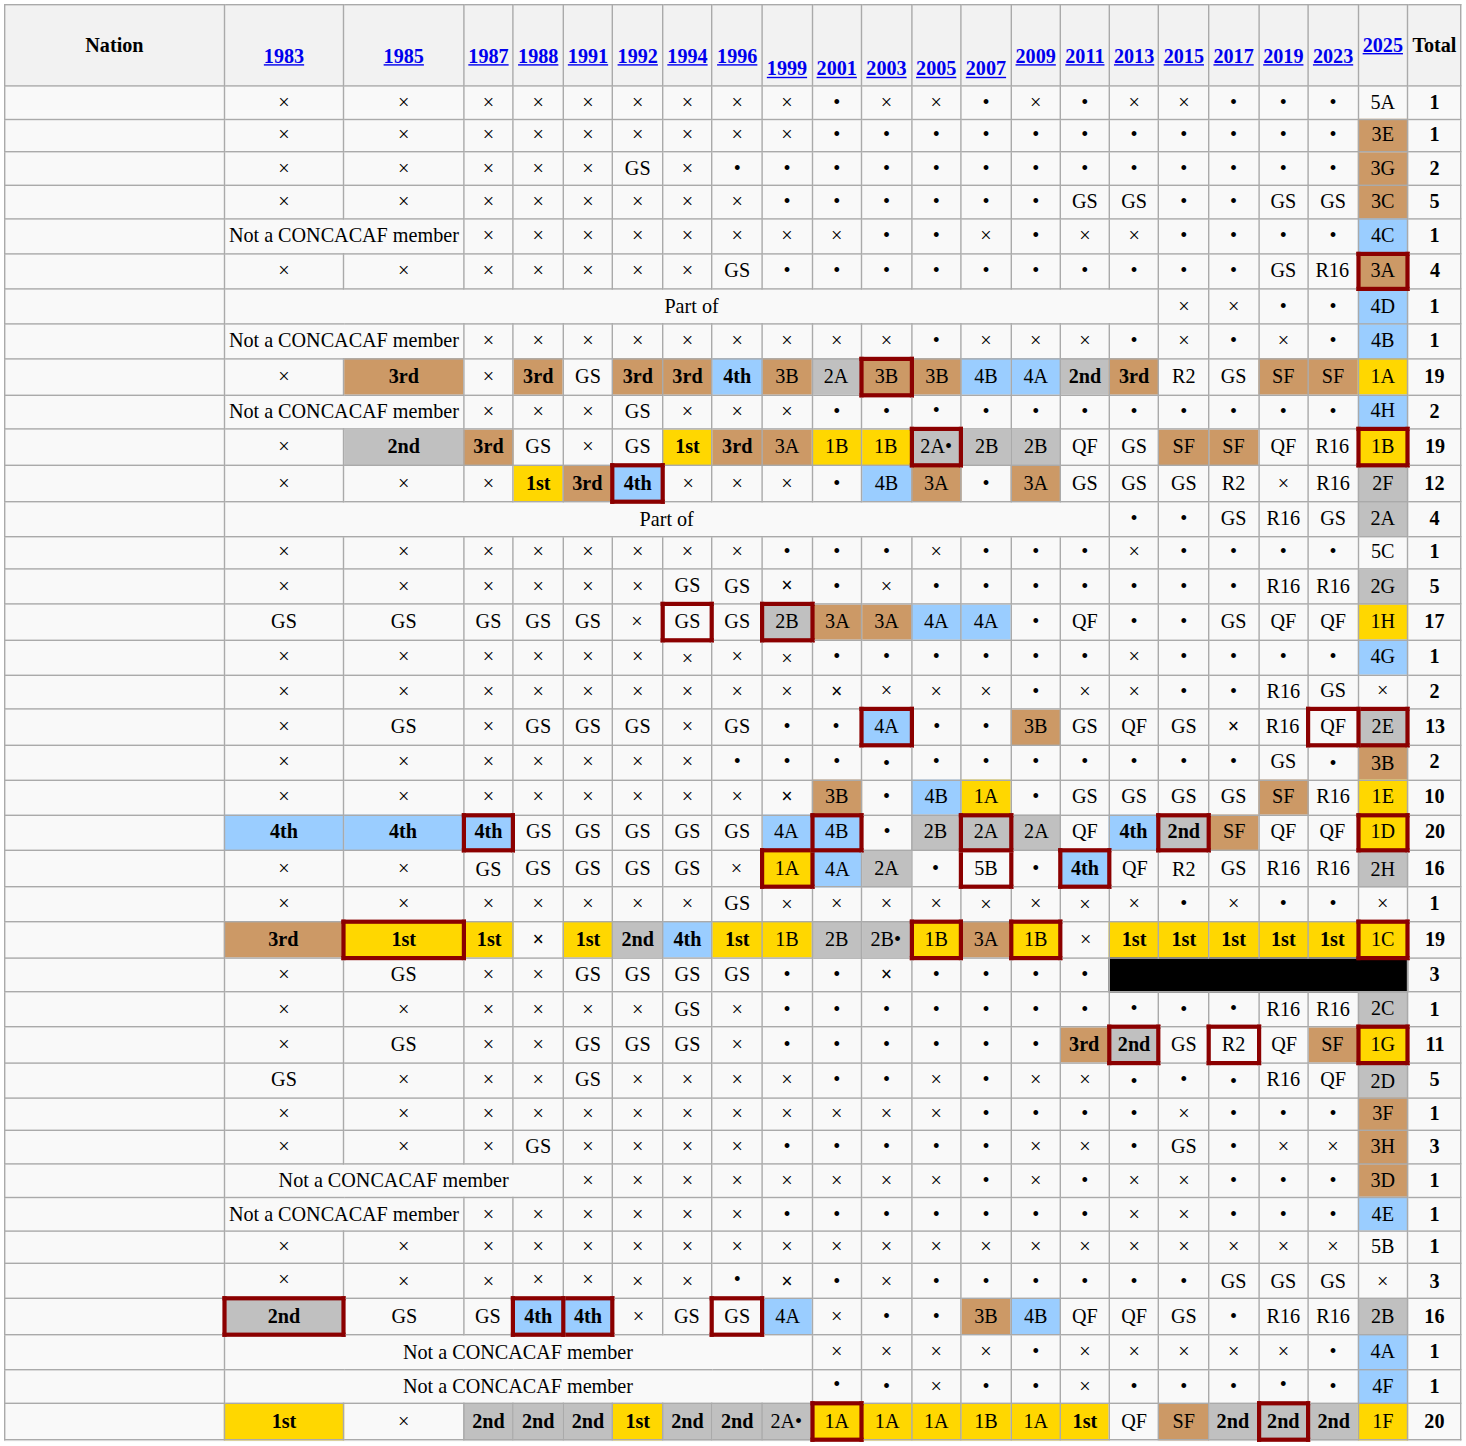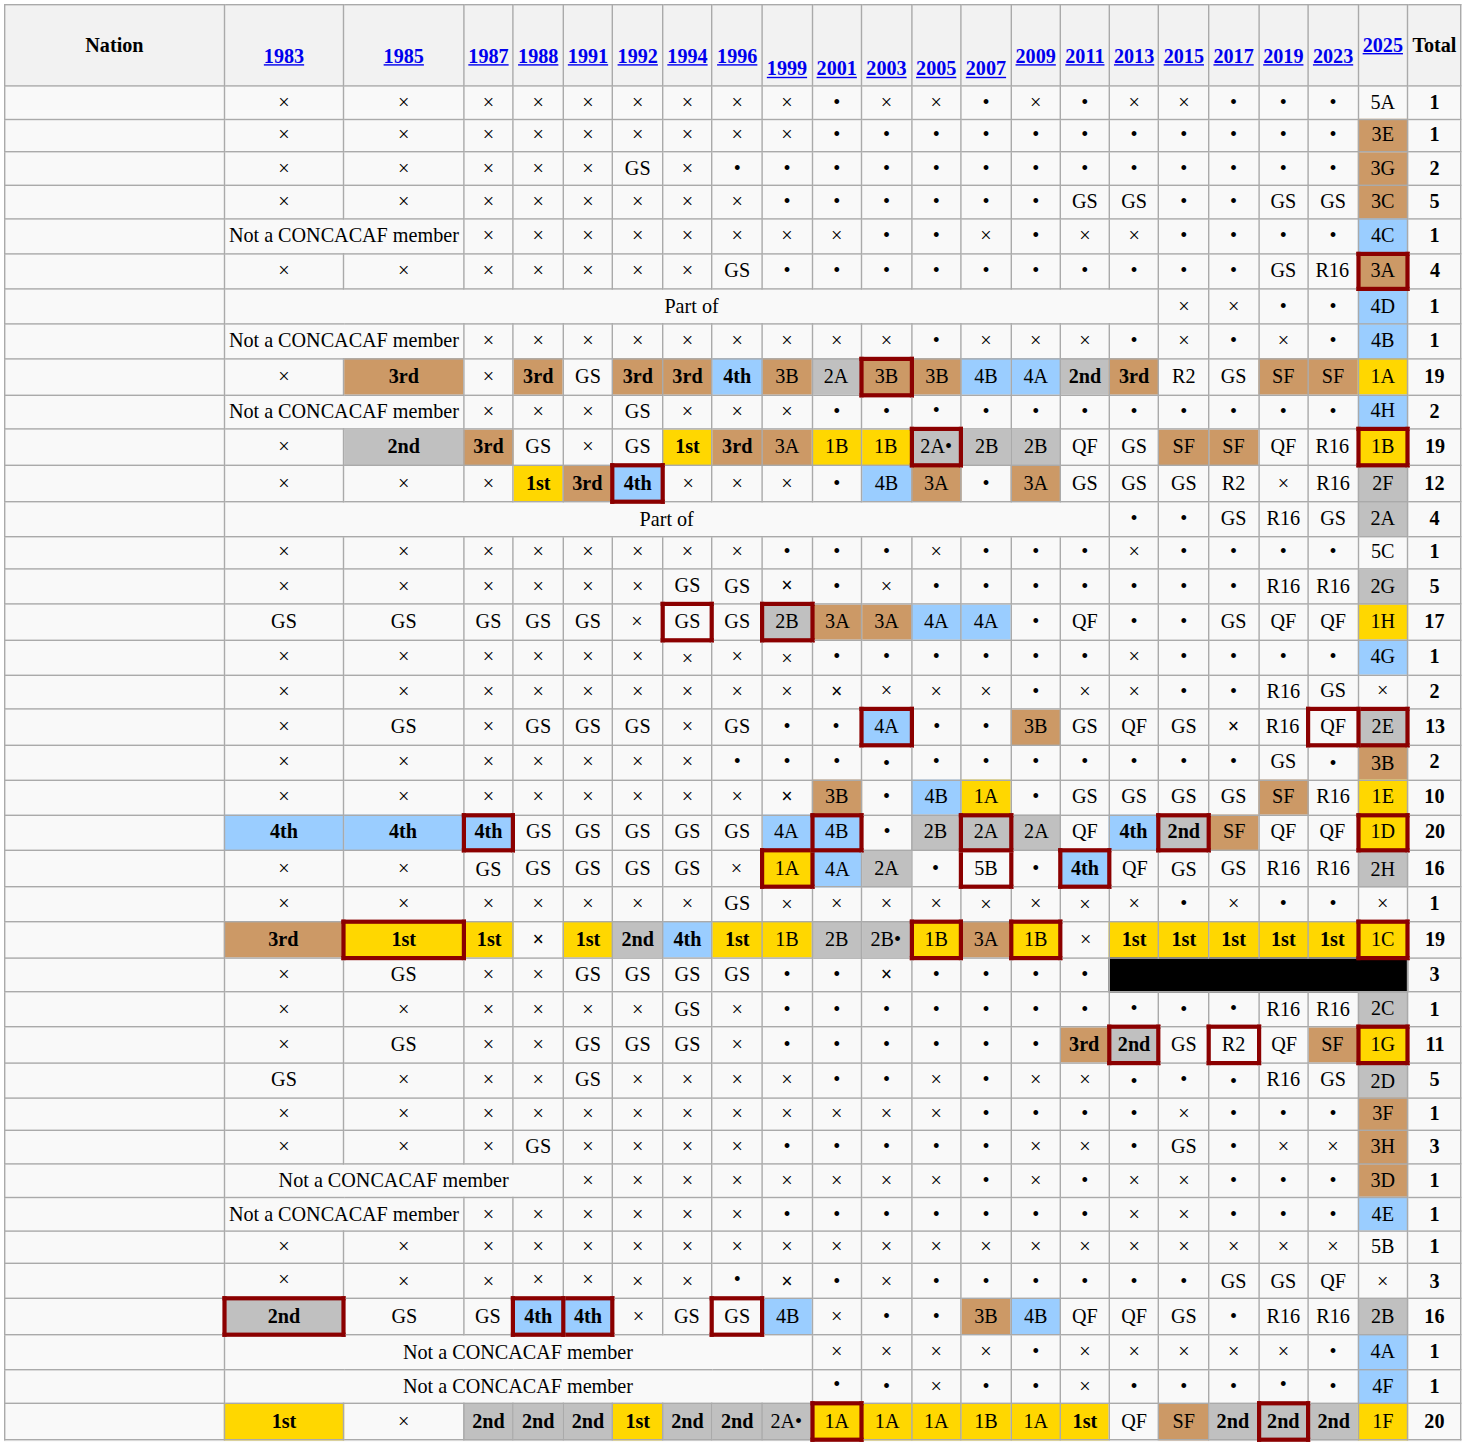row 24 | 2015: R2 -> GS
row 30 | 2023: QF -> GS
row 36 | 2023: GS -> QF
row 37 | 1999: 4A -> 4B
